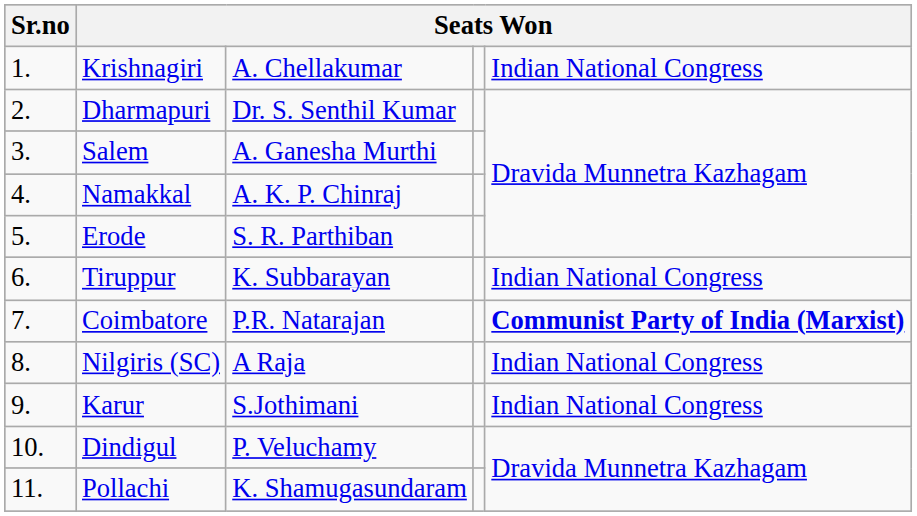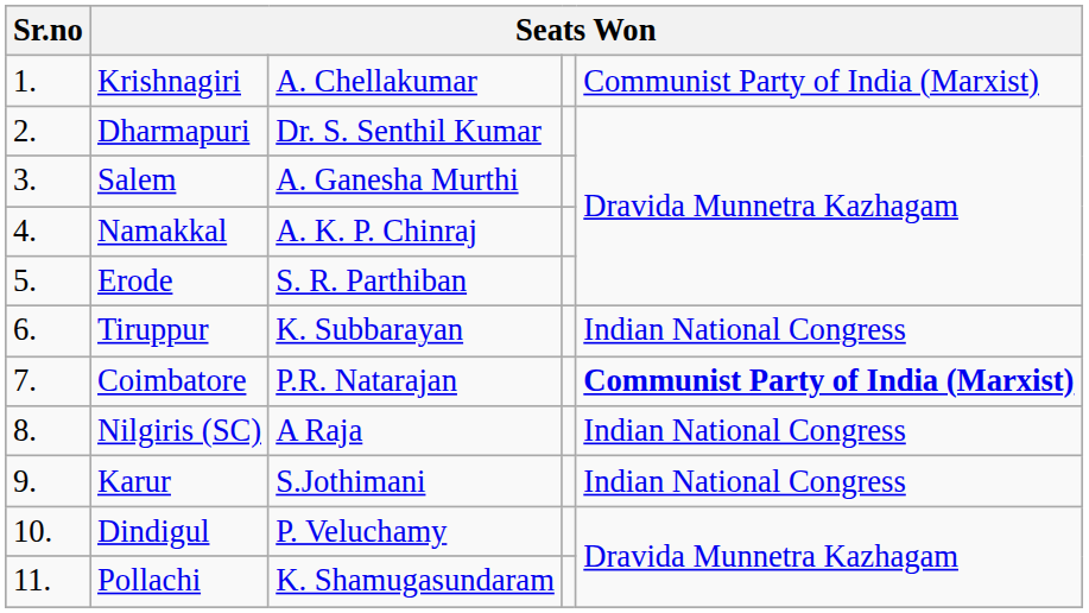Krishnagiri | column 5: Indian National Congress -> Communist Party of India (Marxist)
